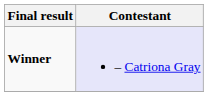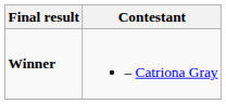Winner | Contestant: lavender background -> no background
